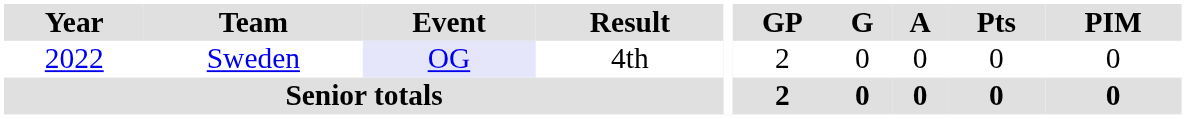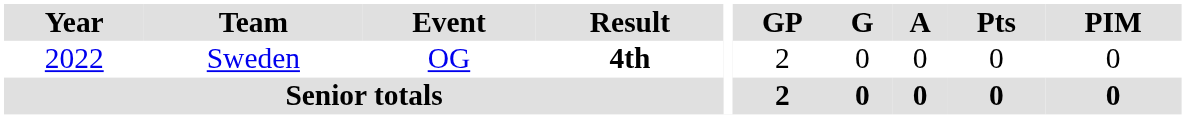Sweden | Event: lavender background -> no background
Sweden | Result: normal -> bold
